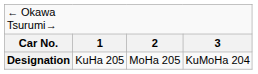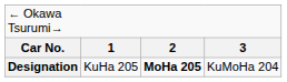Designation | column 3: normal -> bold
